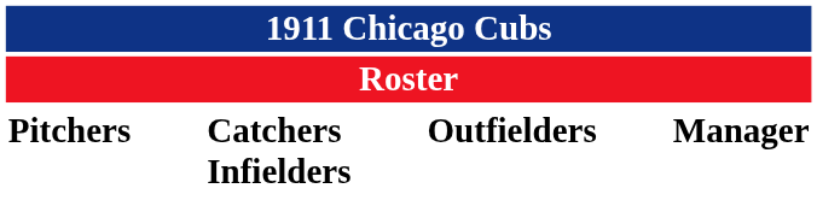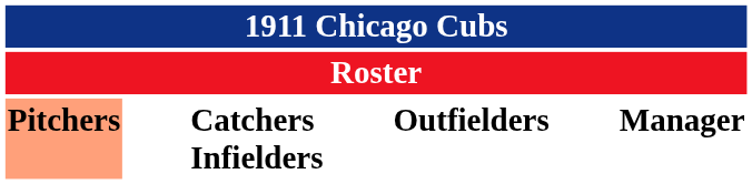Pitchers | column 1: no background -> lightsalmon background
